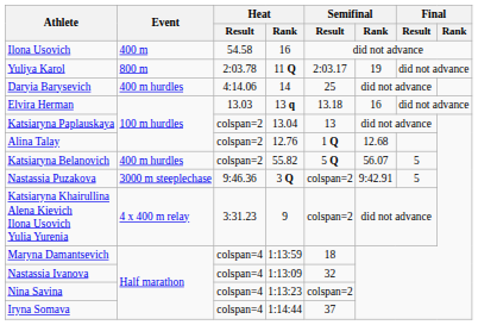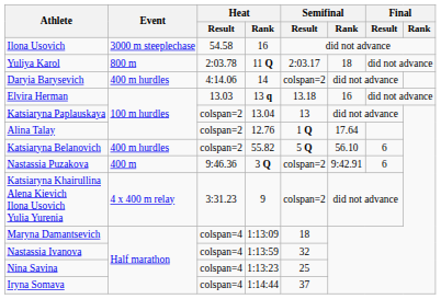Ilona Usovich | Event: 400 m -> 3000 m steeplechase
Yuliya Karol | Semifinal / Rank: 19 -> 18
Daryia Barysevich | Semifinal / Result: 25 -> colspan=2
Alina Talay | Semifinal / Rank: 12.68 -> 17.64
Katsiaryna Belanovich | Semifinal / Rank: 56.07 -> 56.10
Katsiaryna Belanovich | Final / Result: 5 -> 6
Nastassia Puzakova | Event: 3000 m steeplechase -> 400 m
Nastassia Puzakova | Final / Result: 5 -> 6
Maryna Damantsevich | Heat / Rank: 1:13:59 -> 1:13:09
Nastassia Ivanova | Heat / Rank: 1:13:09 -> 1:13:59
Nina Savina | Semifinal / Result: colspan=2 -> 25
